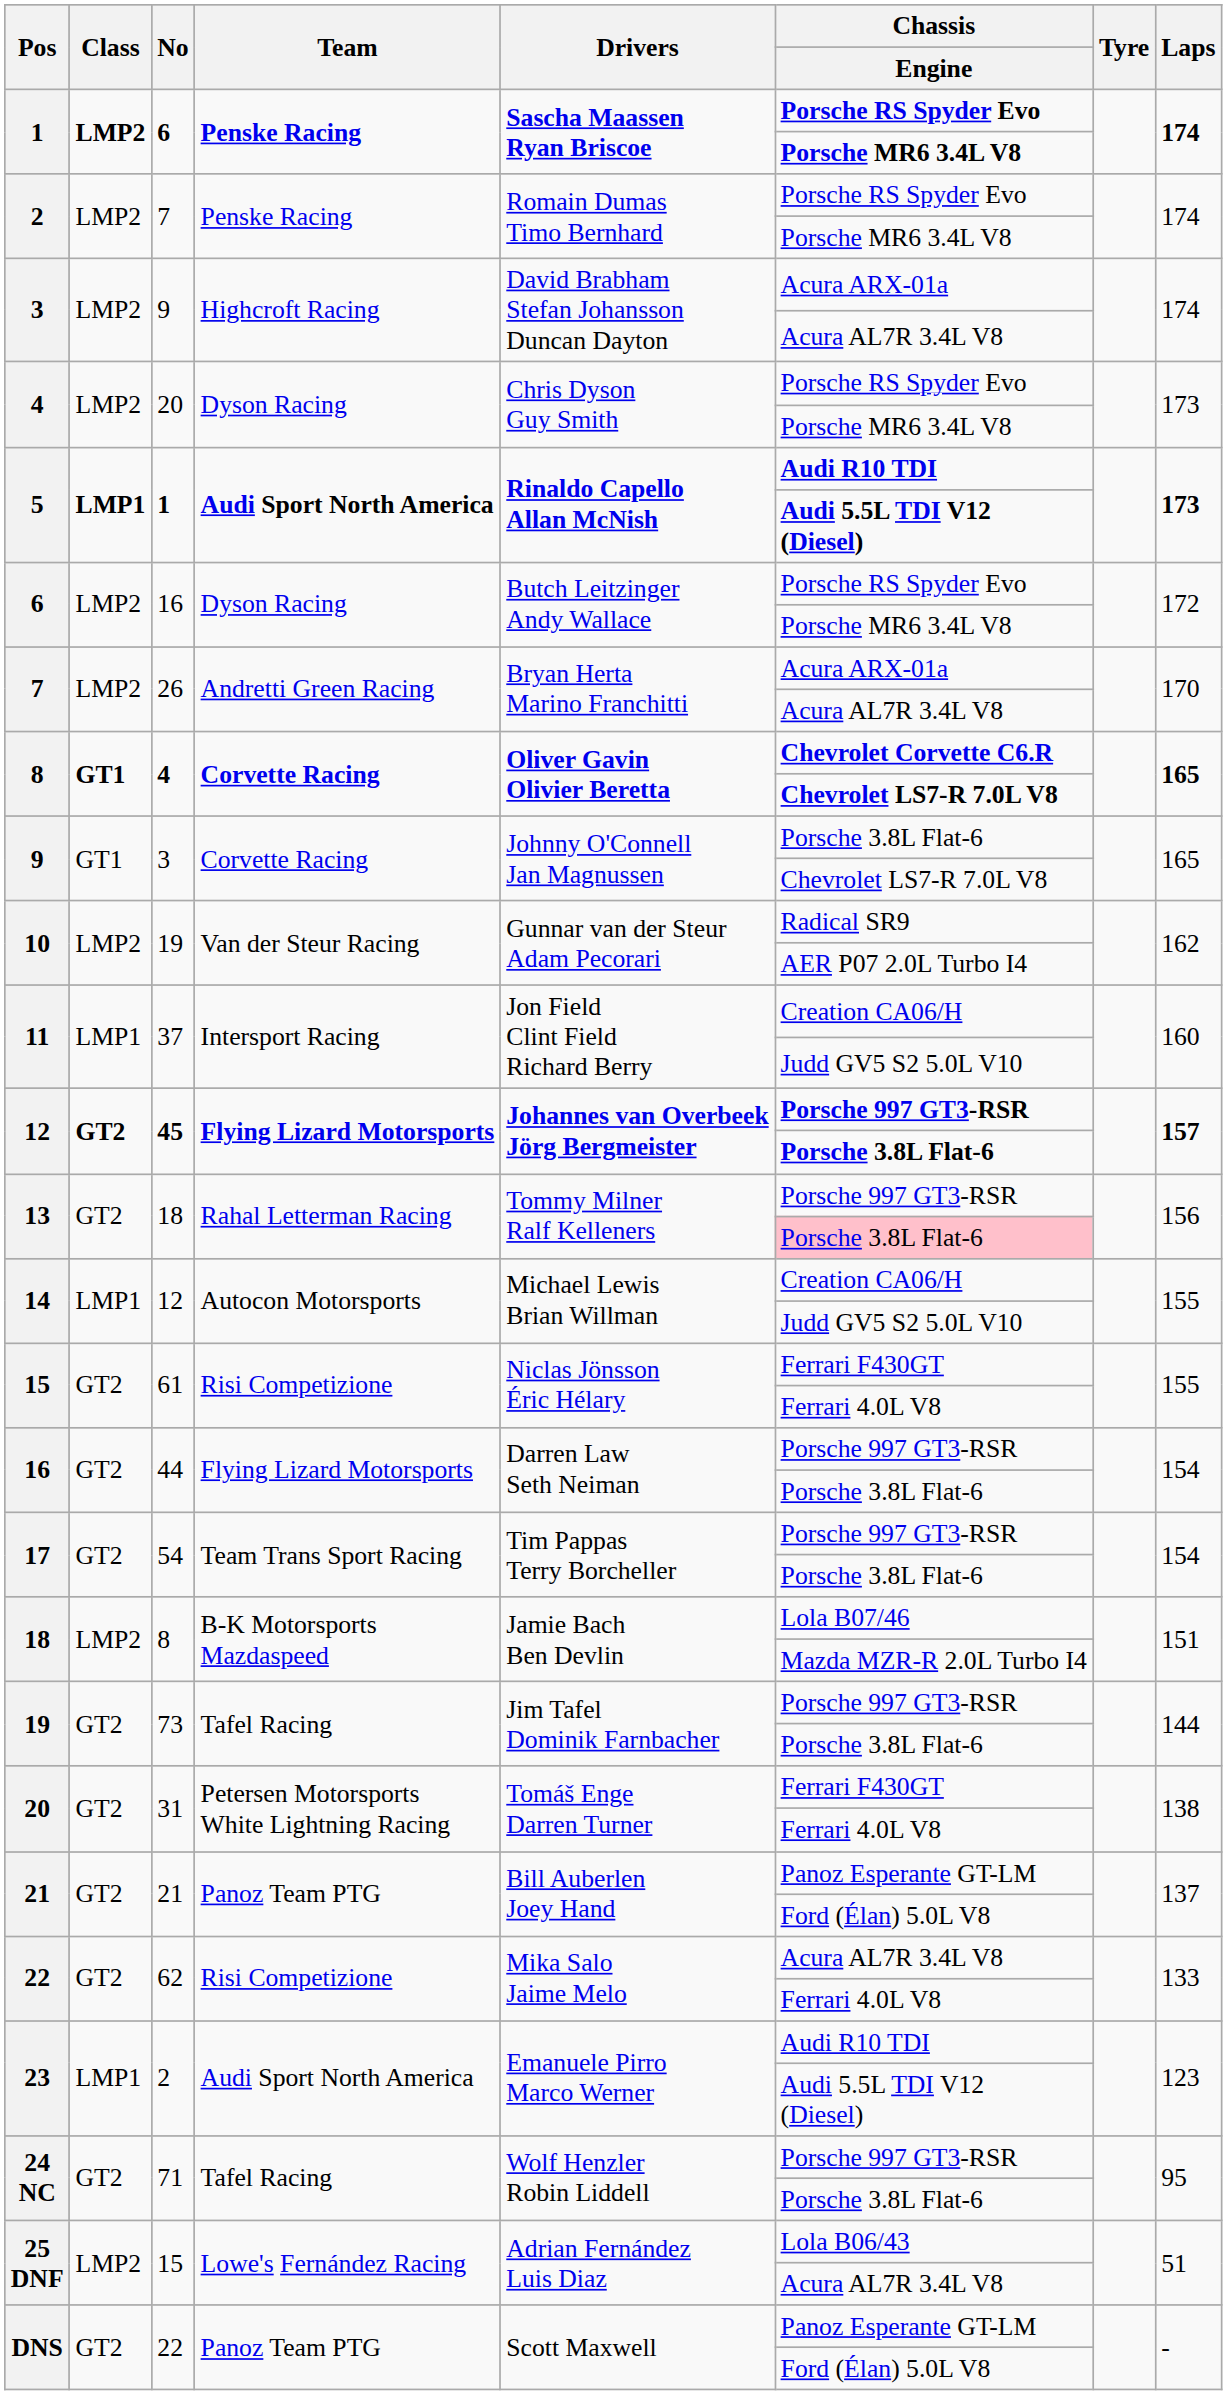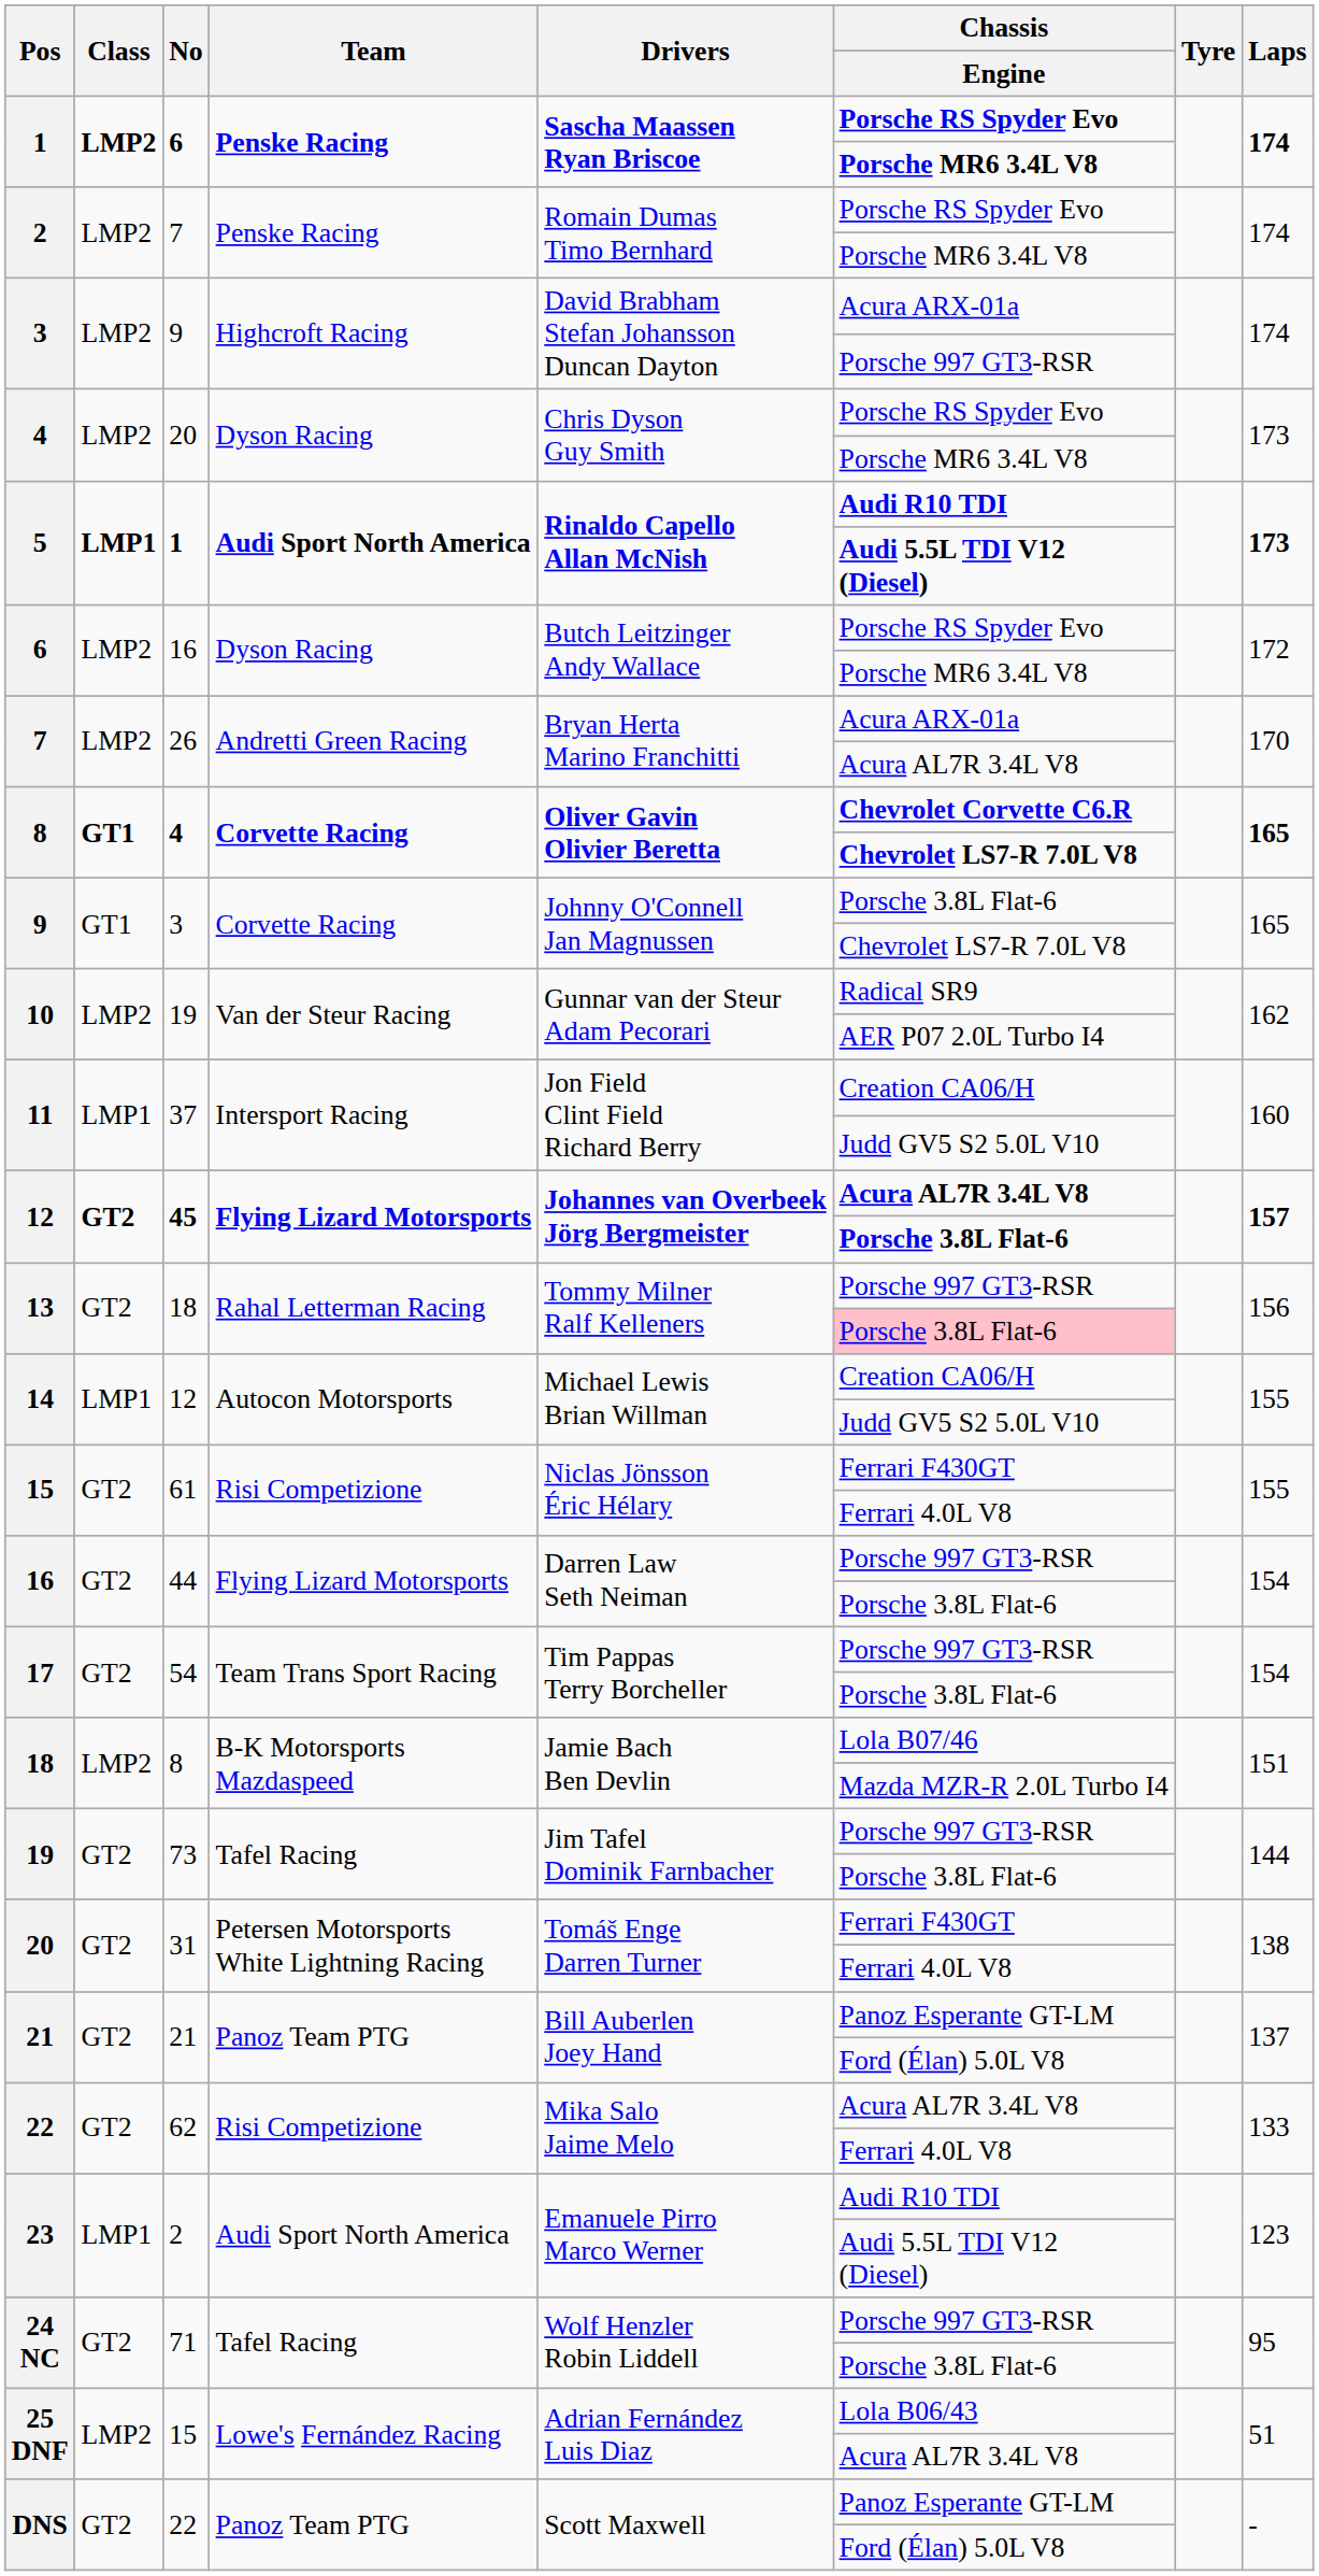row 8 | Chassis / Engine: Acura AL7R 3.4L V8 -> Porsche 997 GT3-RSR
row 25 | Chassis / Engine: Porsche 997 GT3-RSR -> Acura AL7R 3.4L V8
